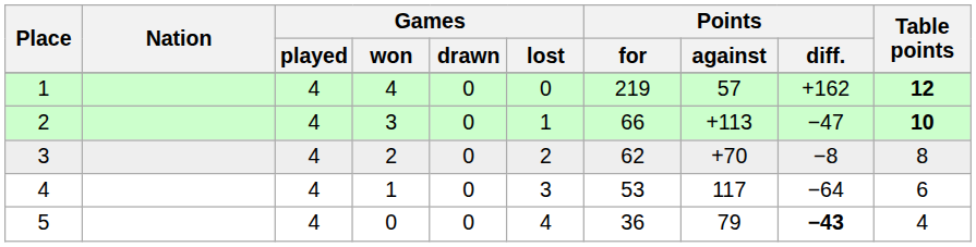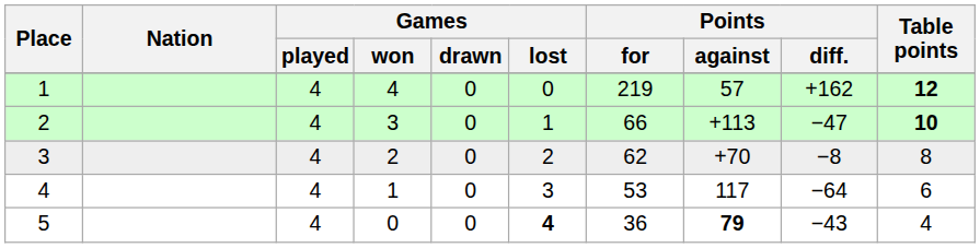5 | Games / lost: normal -> bold
5 | Points / against: normal -> bold
5 | Points / diff.: bold -> normal
